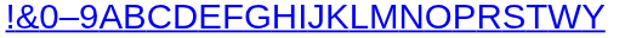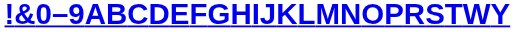row 1 | column 1: normal -> bold
